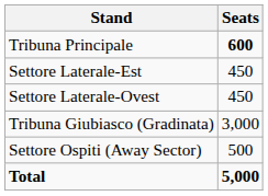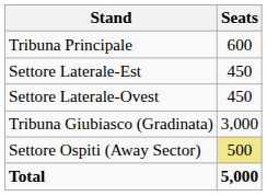Tribuna Principale | Seats: bold -> normal
Settore Ospiti (Away Sector) | Seats: no background -> khaki background
